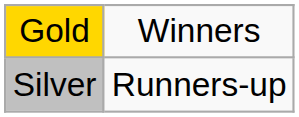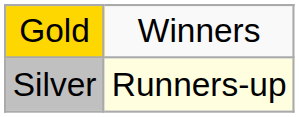Silver | column 2: no background -> lightyellow background
